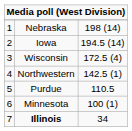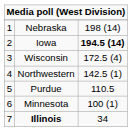Iowa | column 3: normal -> bold
